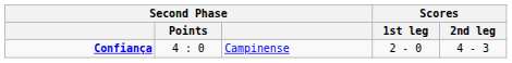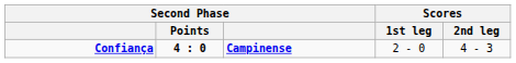Confiança | Second Phase / Points: normal -> bold
Confiança | column 3: normal -> bold
